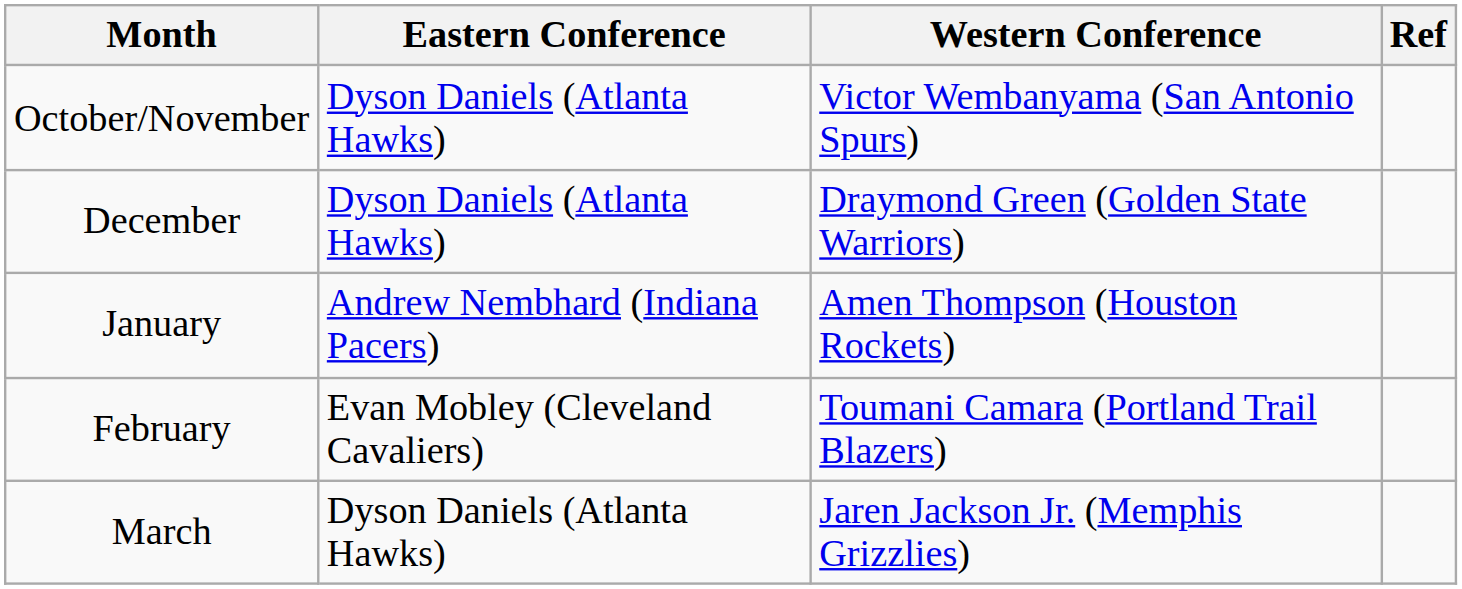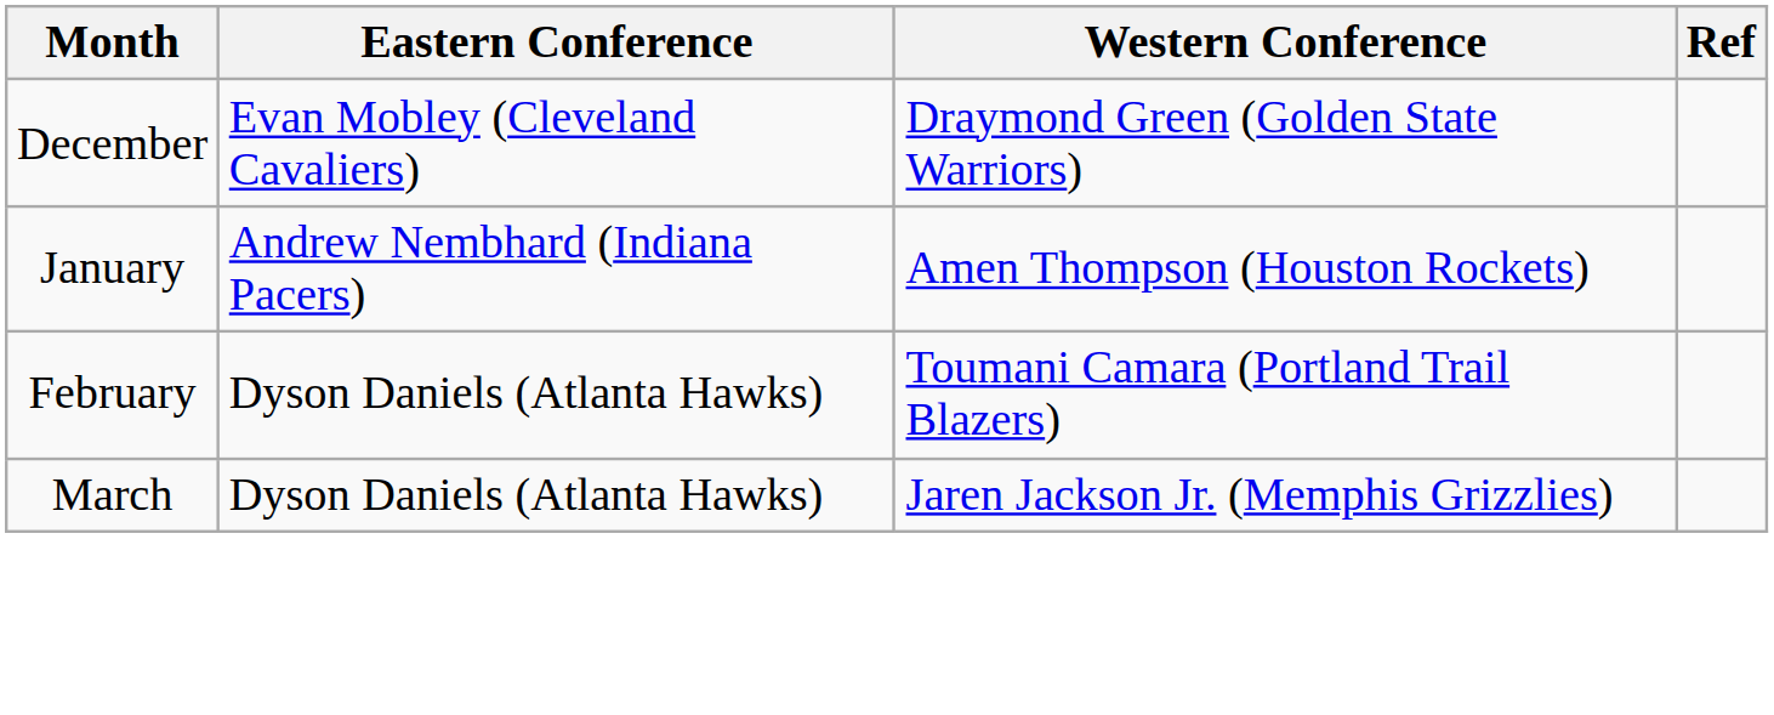- row: October/November | Dyson Daniels (Atlanta Hawks) | Victor Wembanyama (San Antonio Spurs)
December | Eastern Conference: Dyson Daniels (Atlanta Hawks) -> Evan Mobley (Cleveland Cavaliers)
February | Eastern Conference: Evan Mobley (Cleveland Cavaliers) -> Dyson Daniels (Atlanta Hawks)
